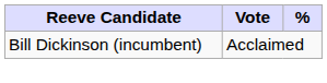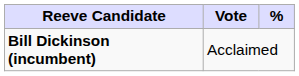Bill Dickinson (incumbent) | Reeve Candidate: normal -> bold
